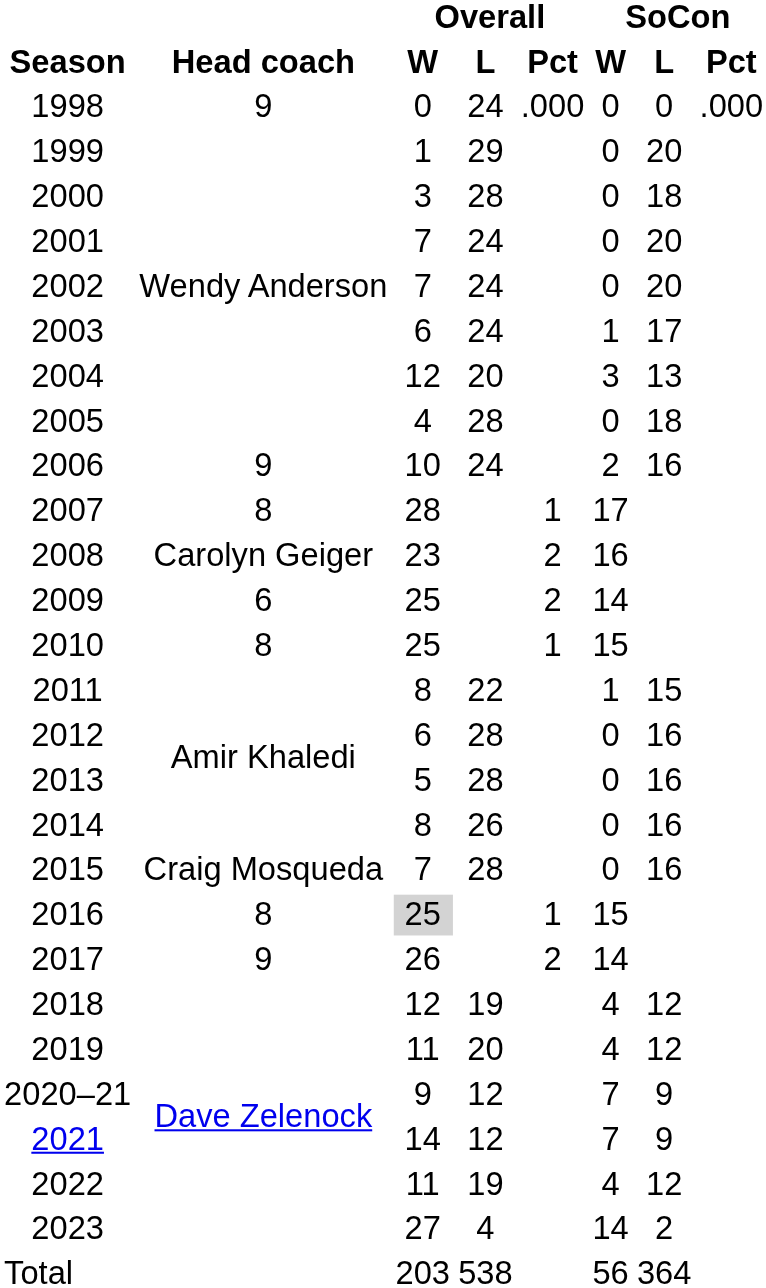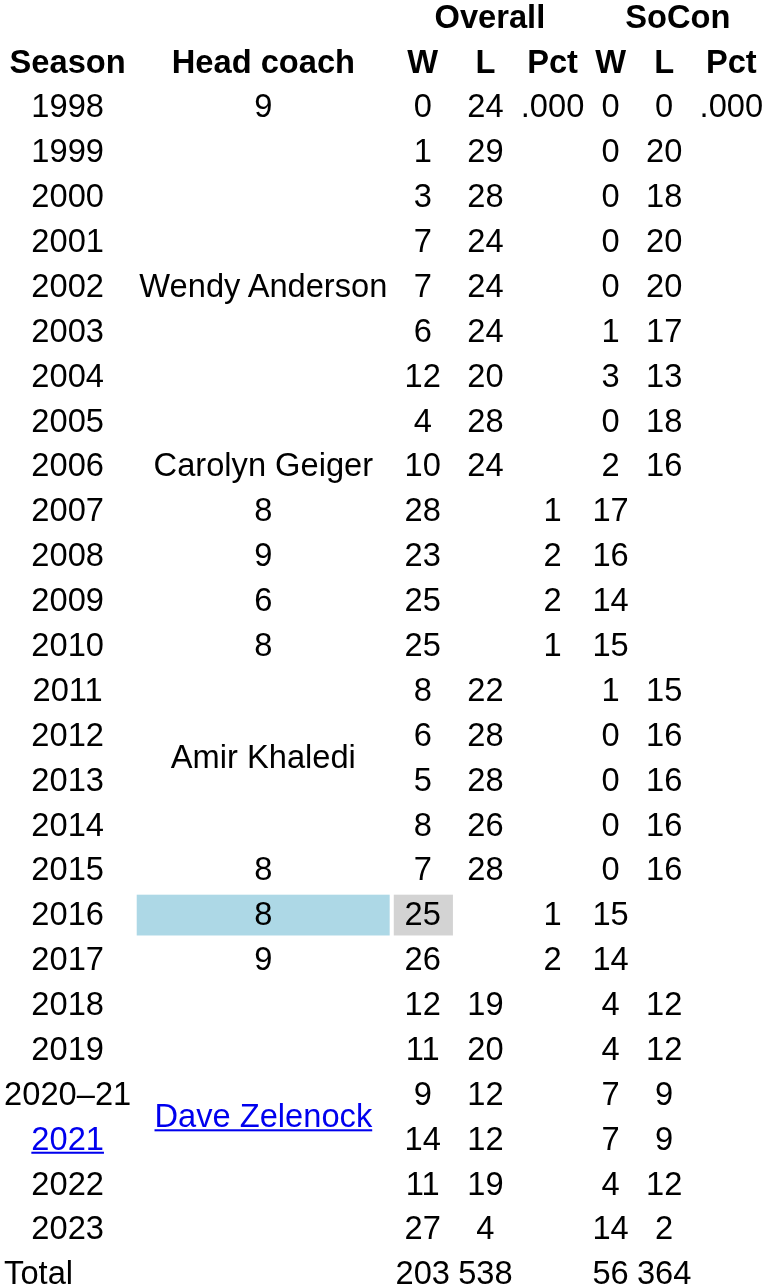2006 | Head coach: 9 -> Carolyn Geiger
2008 | Head coach: Carolyn Geiger -> 9
2015 | Head coach: Craig Mosqueda -> 8
2016 | Head coach: no background -> lightblue background
